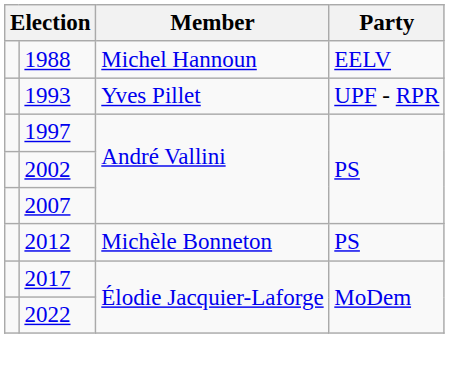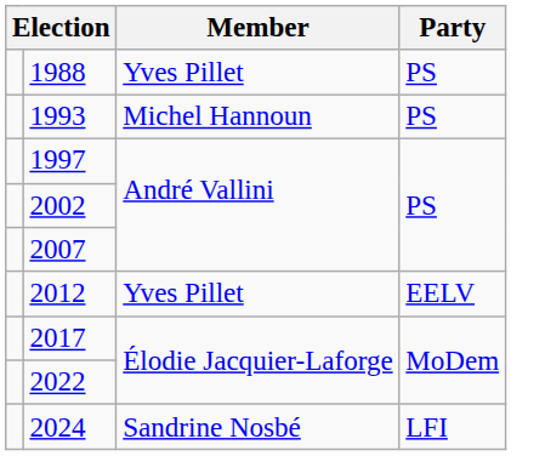1988 | Member: Michel Hannoun -> Yves Pillet
1988 | Party: EELV -> PS
1993 | Member: Yves Pillet -> Michel Hannoun
1993 | Party: UPF - RPR -> PS
2012 | Member: Michèle Bonneton -> Yves Pillet
2012 | Party: PS -> EELV
+ row: 2024 | Sandrine Nosbé | LFI
